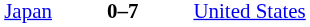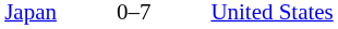Japan | column 2: bold -> normal
